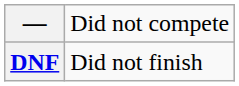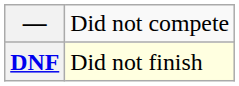DNF | column 2: no background -> lightyellow background
